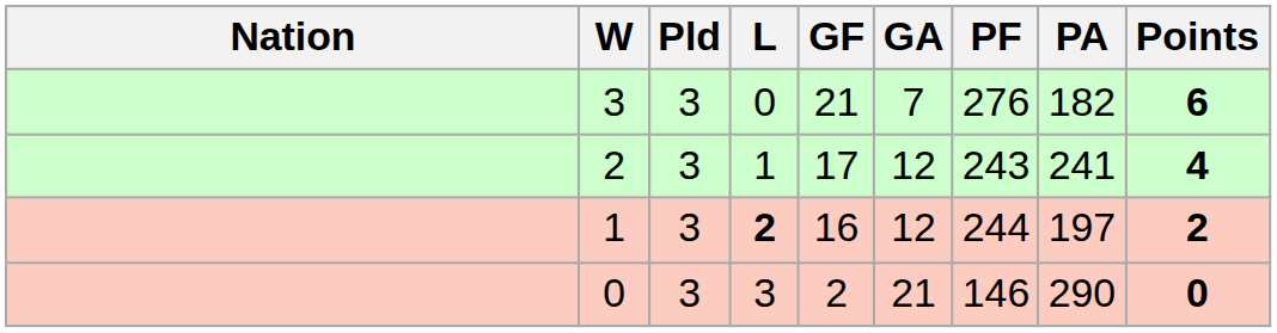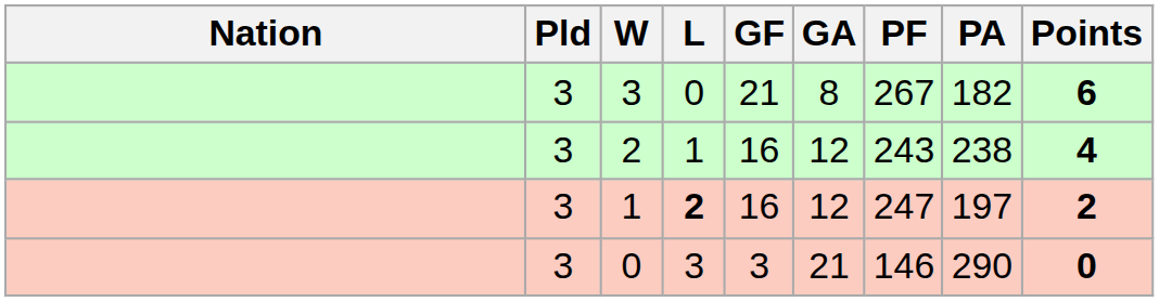columns swapped: Pld <-> W
row 2 | GA: 7 -> 8
row 2 | PF: 276 -> 267
row 3 | GF: 17 -> 16
row 3 | PA: 241 -> 238
row 4 | PF: 244 -> 247
row 5 | GF: 2 -> 3
